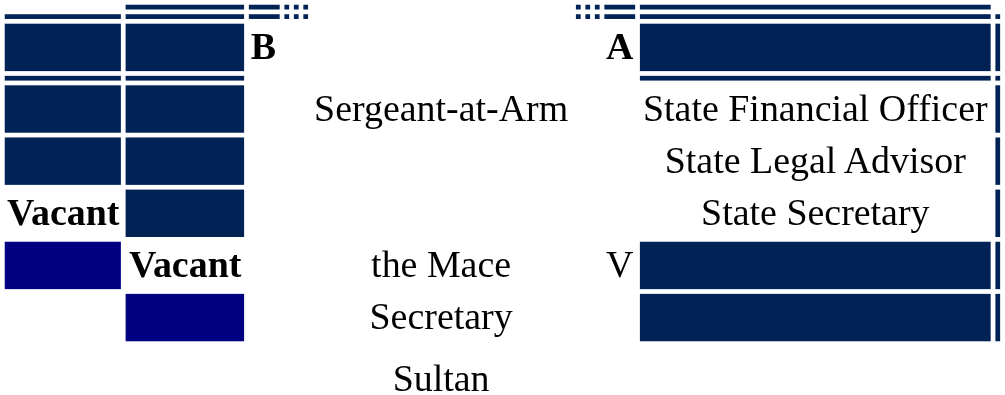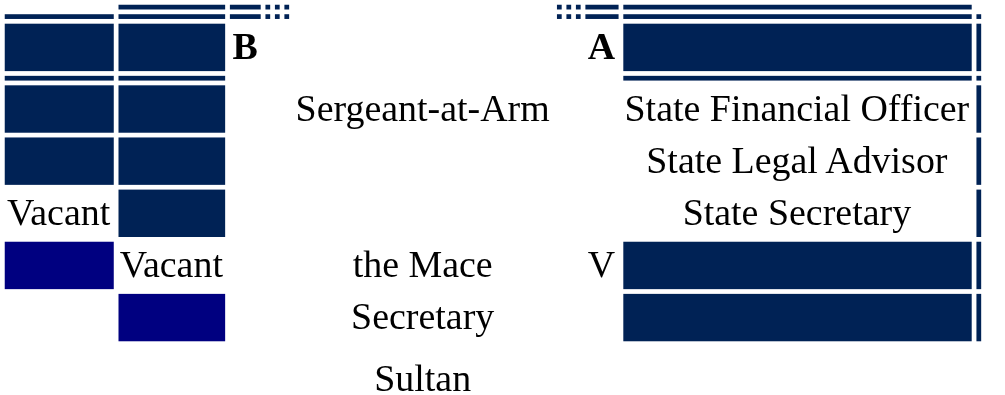row 4 | column 1: bold -> normal
row 5 | column 2: bold -> normal
